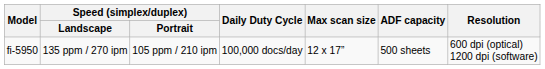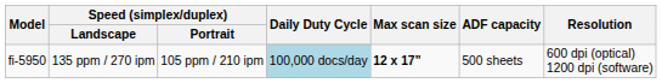fi-5950 | Daily Duty Cycle: no background -> lightblue background
fi-5950 | Max scan size: normal -> bold
